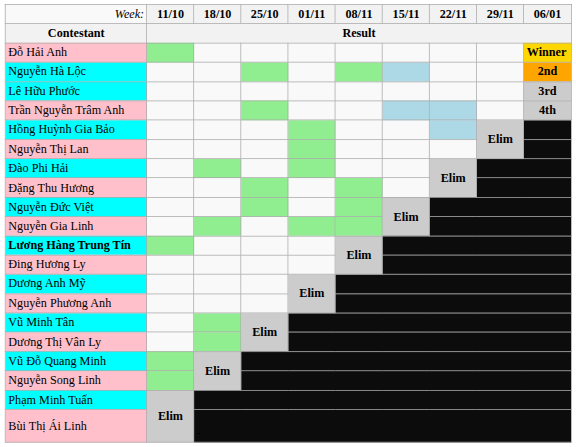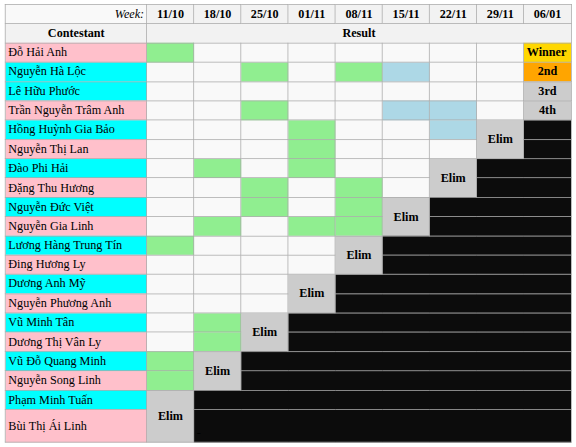Lương Hàng Trung Tín | column 1: bold -> normal
